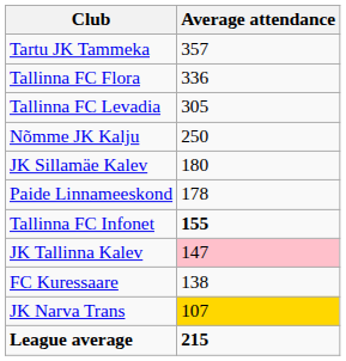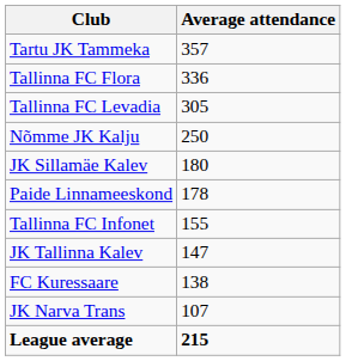Tallinna FC Infonet | Average attendance: bold -> normal
JK Tallinna Kalev | Average attendance: pink background -> no background
JK Narva Trans | Average attendance: gold background -> no background
